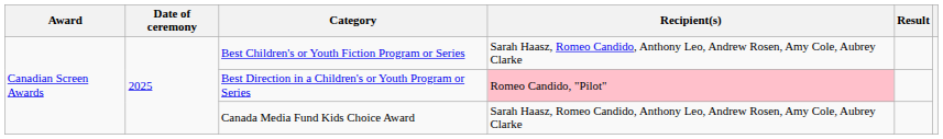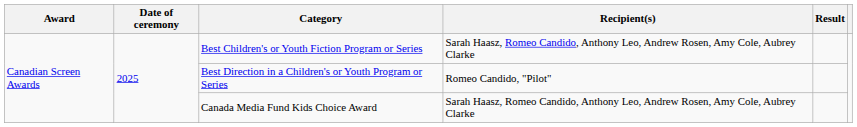Best Direction in a Children's or Youth Program or Series | Recipient(s): pink background -> no background
